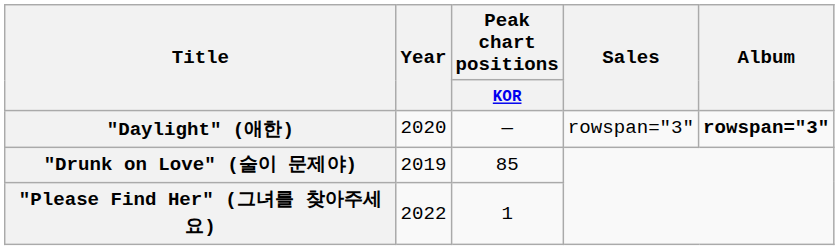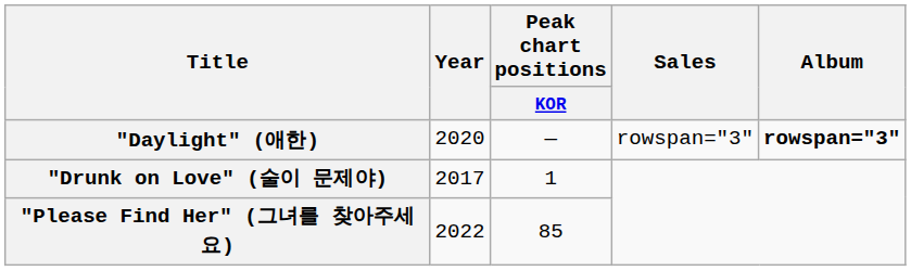"Drunk on Love" (술이 문제야) | Year: 2019 -> 2017
"Drunk on Love" (술이 문제야) | Peak chart positions / KOR: 85 -> 1
"Please Find Her" (그녀를 찾아주세요) | Peak chart positions / KOR: 1 -> 85
